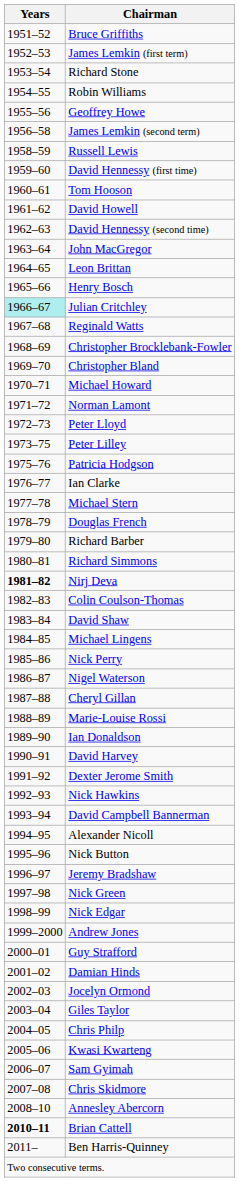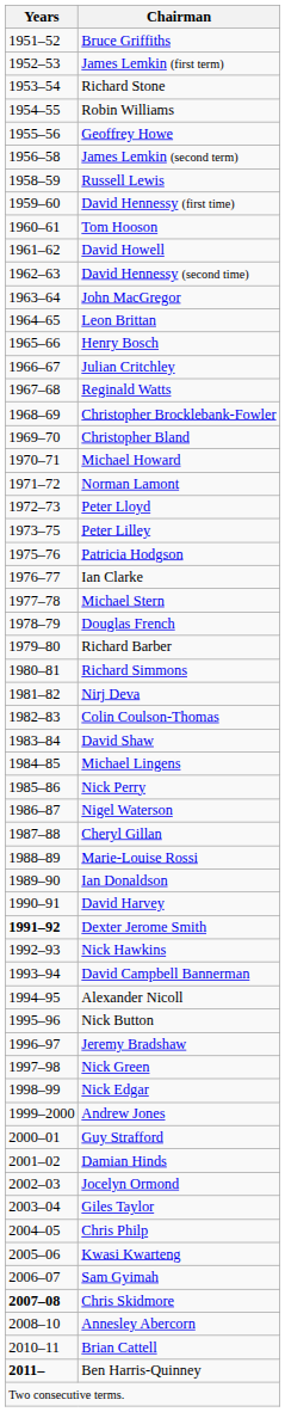Julian Critchley | Years: paleturquoise background -> no background
Nirj Deva | Years: bold -> normal
Dexter Jerome Smith | Years: normal -> bold
Chris Skidmore | Years: normal -> bold
Brian Cattell | Years: bold -> normal
Ben Harris-Quinney | Years: normal -> bold
